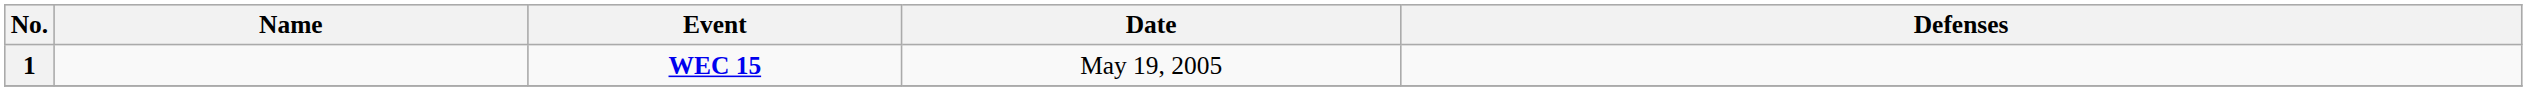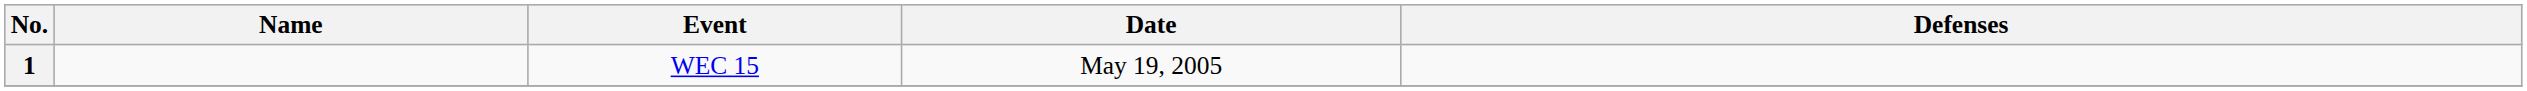1 | Event: bold -> normal
